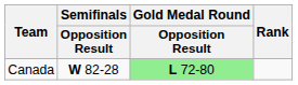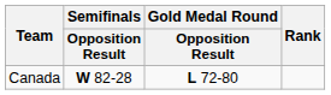Canada | Gold Medal Round / Opposition Result: lightgreen background -> no background
